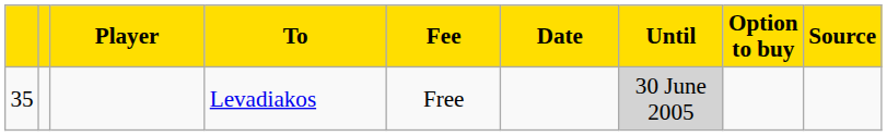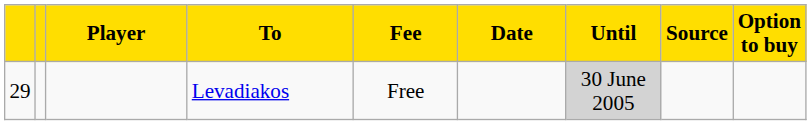columns swapped: Option to buy <-> Source
Levadiakos | column 1: 35 -> 29
